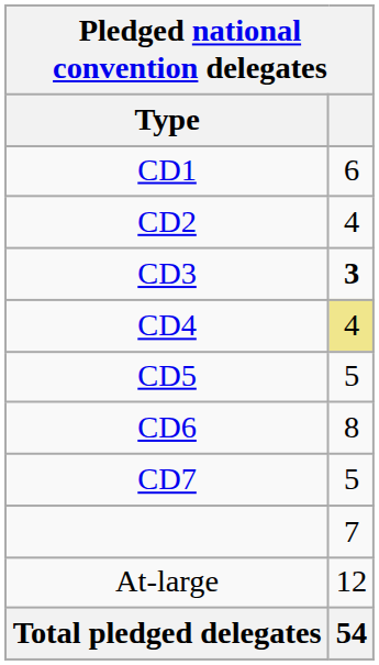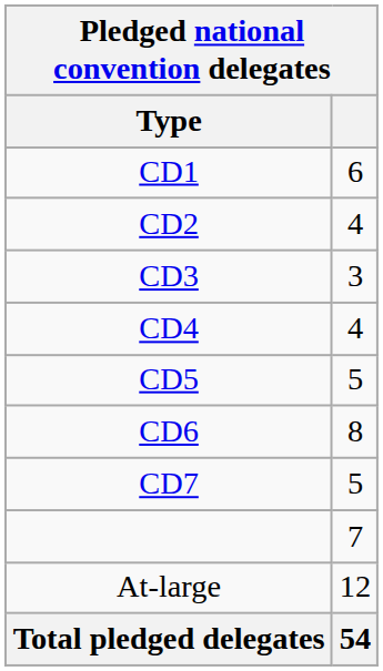CD3 | column 2: bold -> normal
CD4 | column 2: khaki background -> no background
